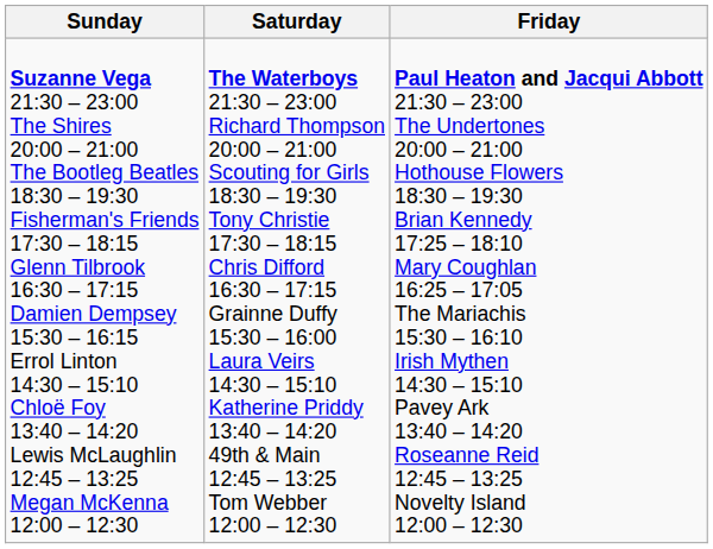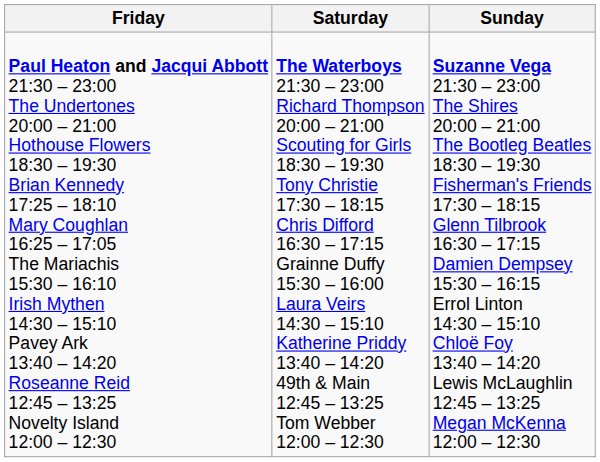columns swapped: Friday <-> Sunday
